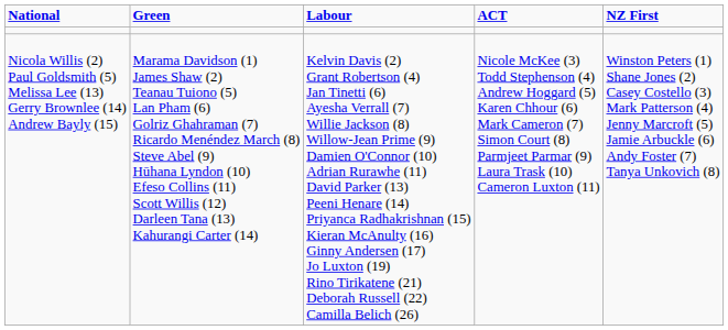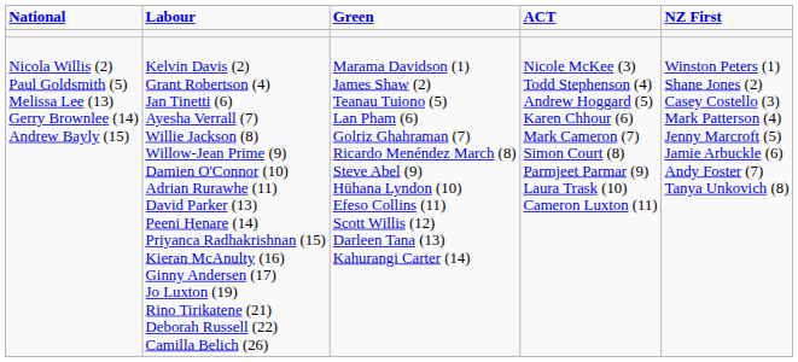columns swapped: Labour <-> Green
